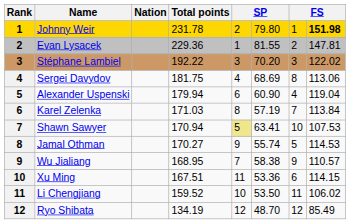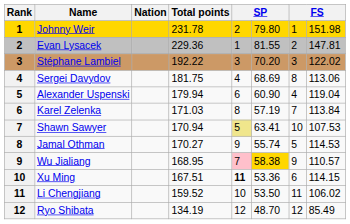Johnny Weir | column 8: bold -> normal
Wu Jialiang | column 5: no background -> pink background
Wu Jialiang | column 6: no background -> gold background
Xu Ming | column 5: normal -> bold
